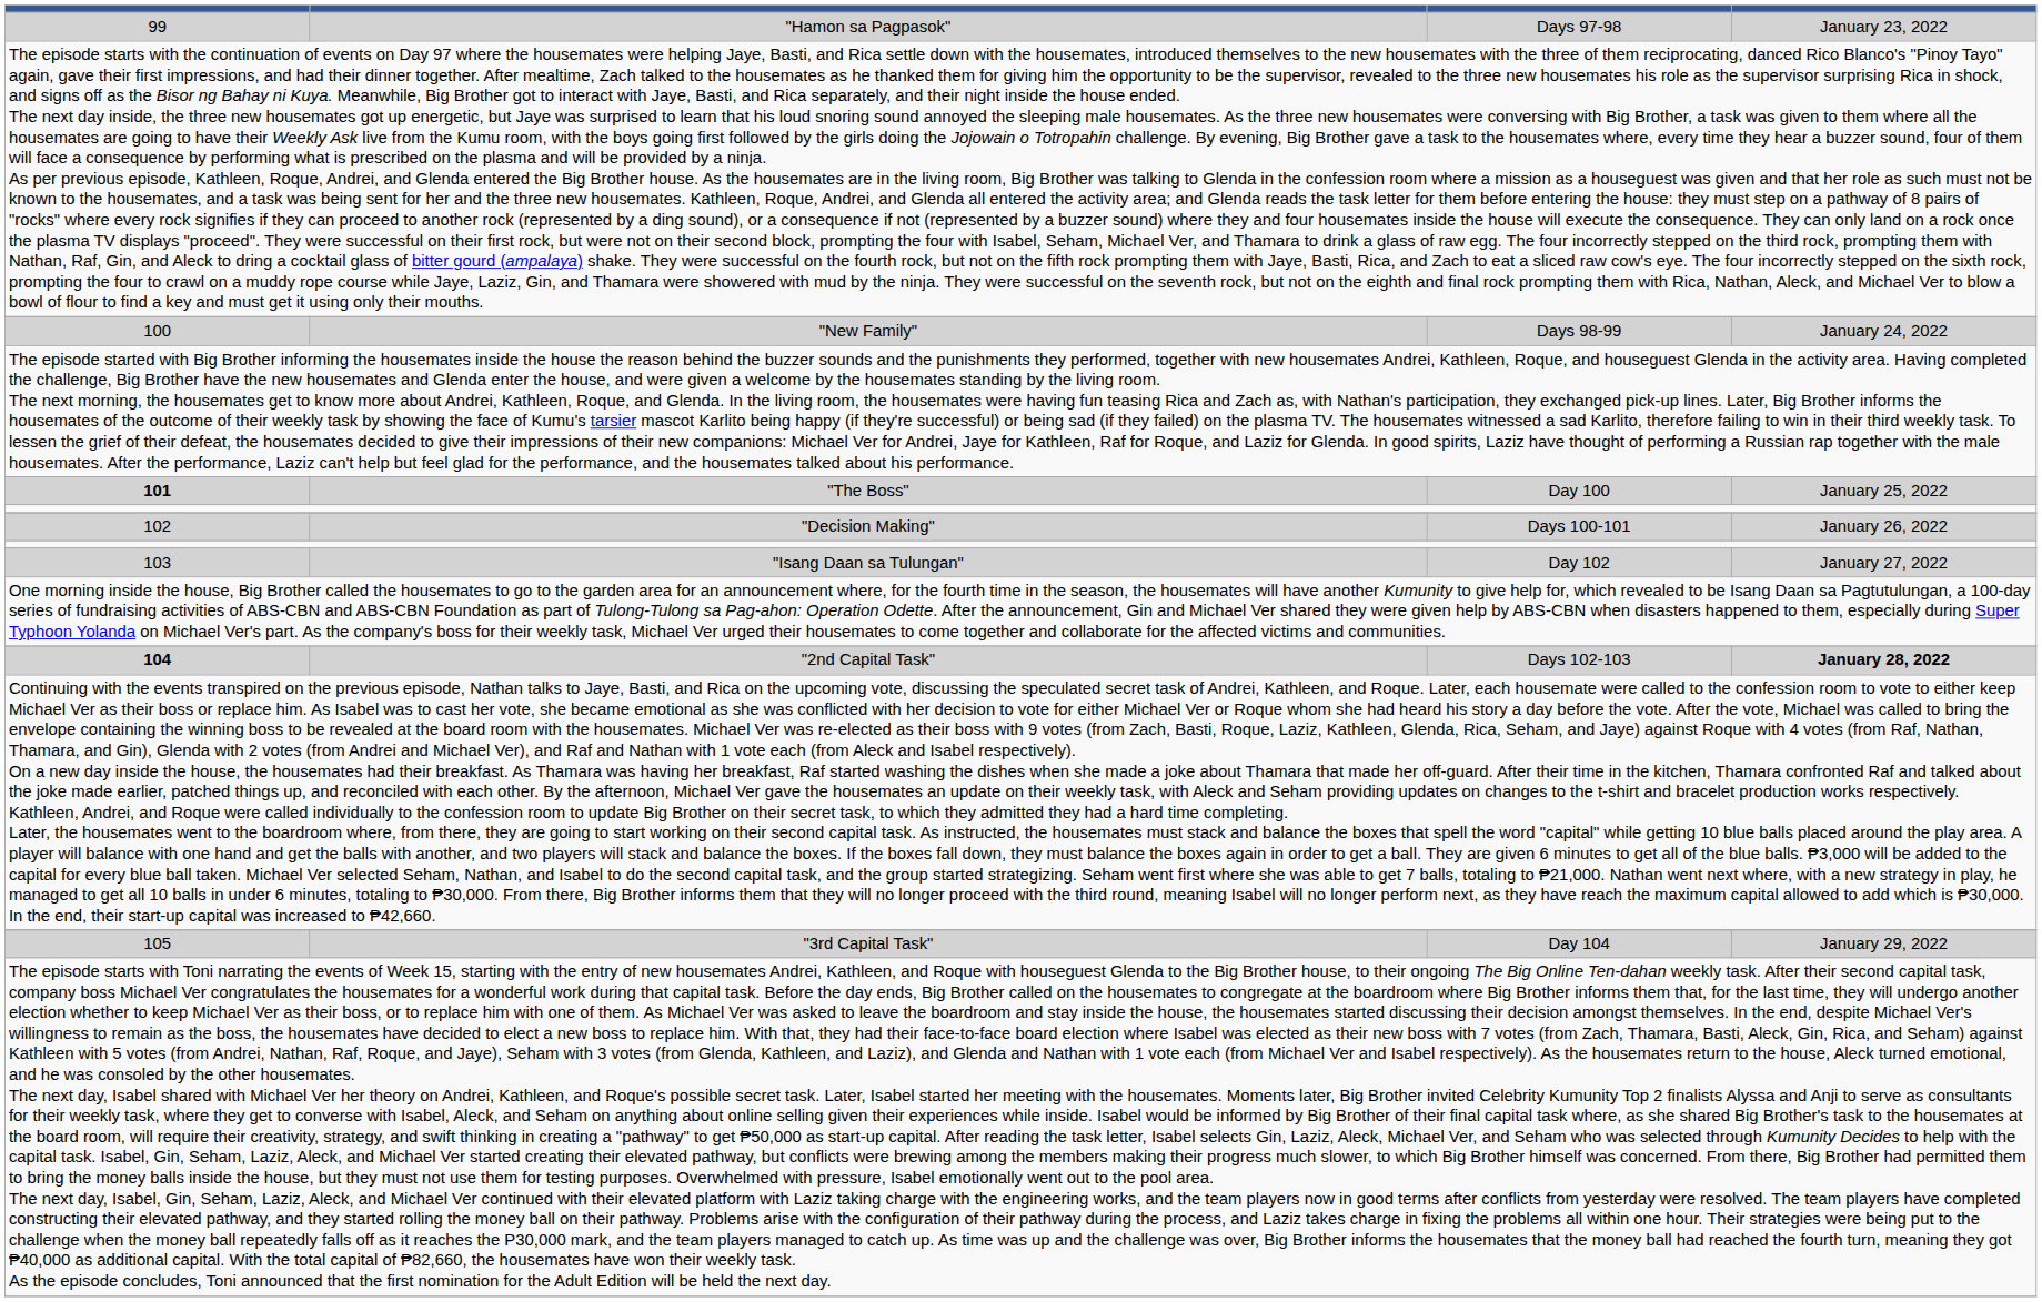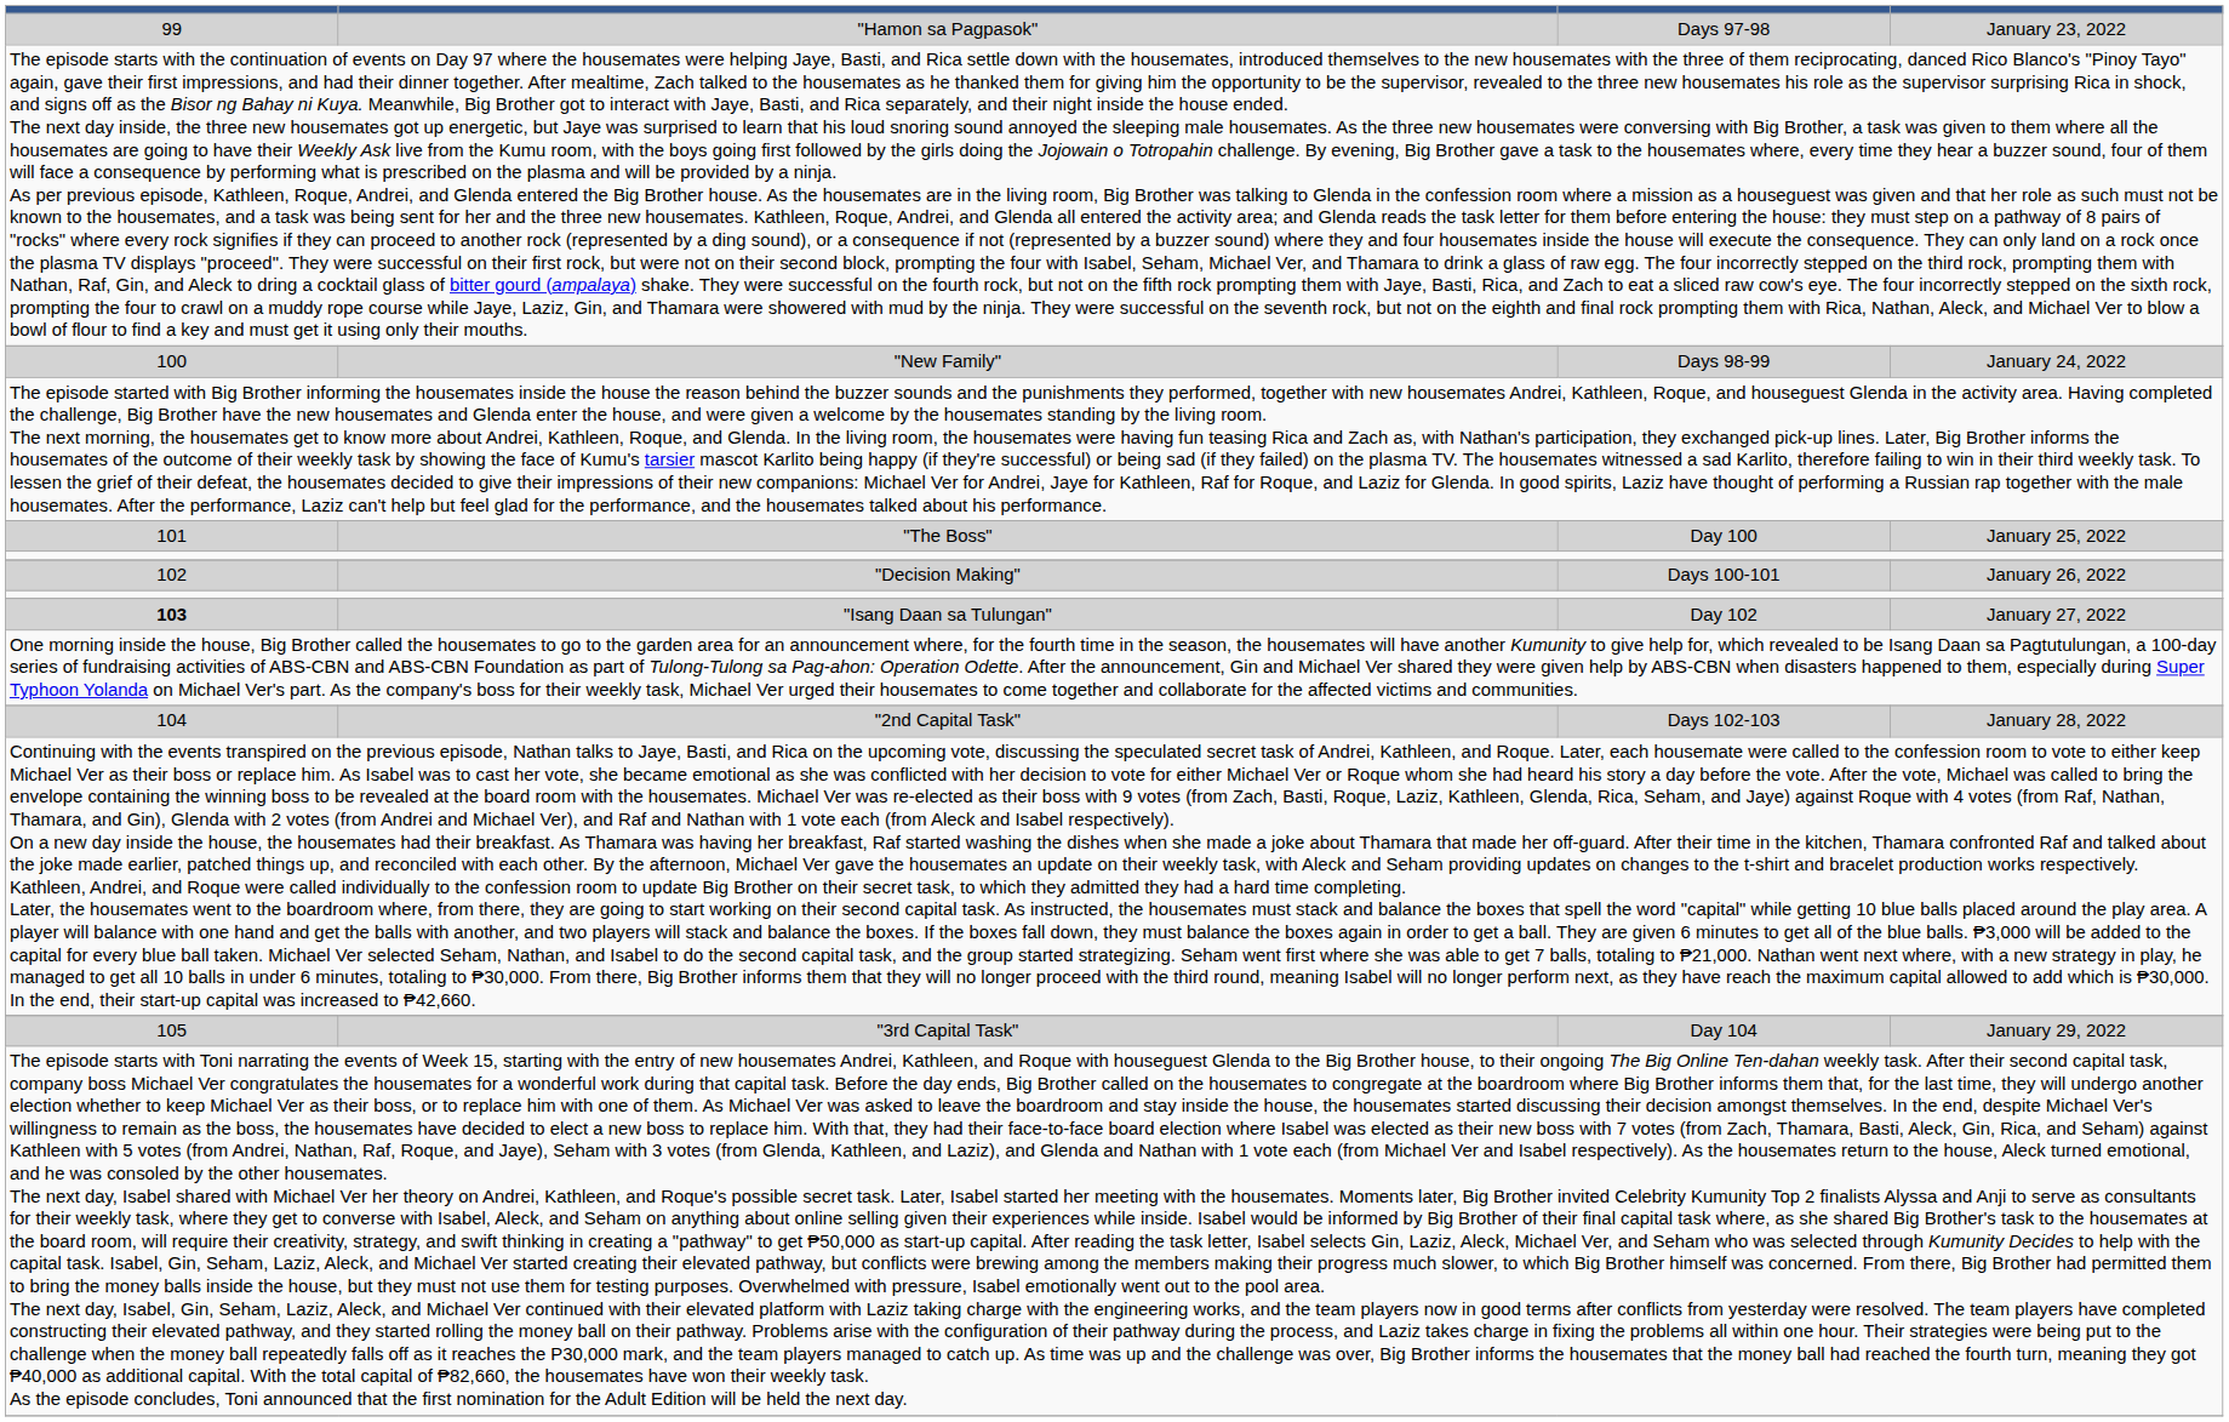"The Boss" | column 1: bold -> normal
"Isang Daan sa Tulungan" | column 1: normal -> bold
"2nd Capital Task" | column 1: bold -> normal
"2nd Capital Task" | column 4: bold -> normal
